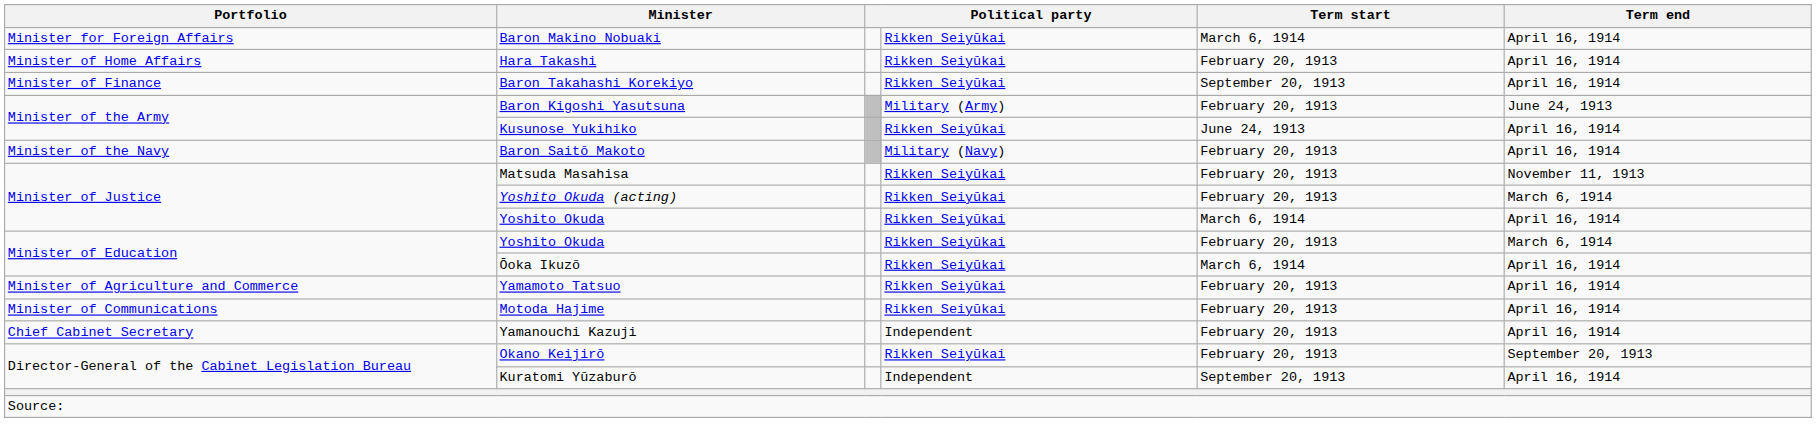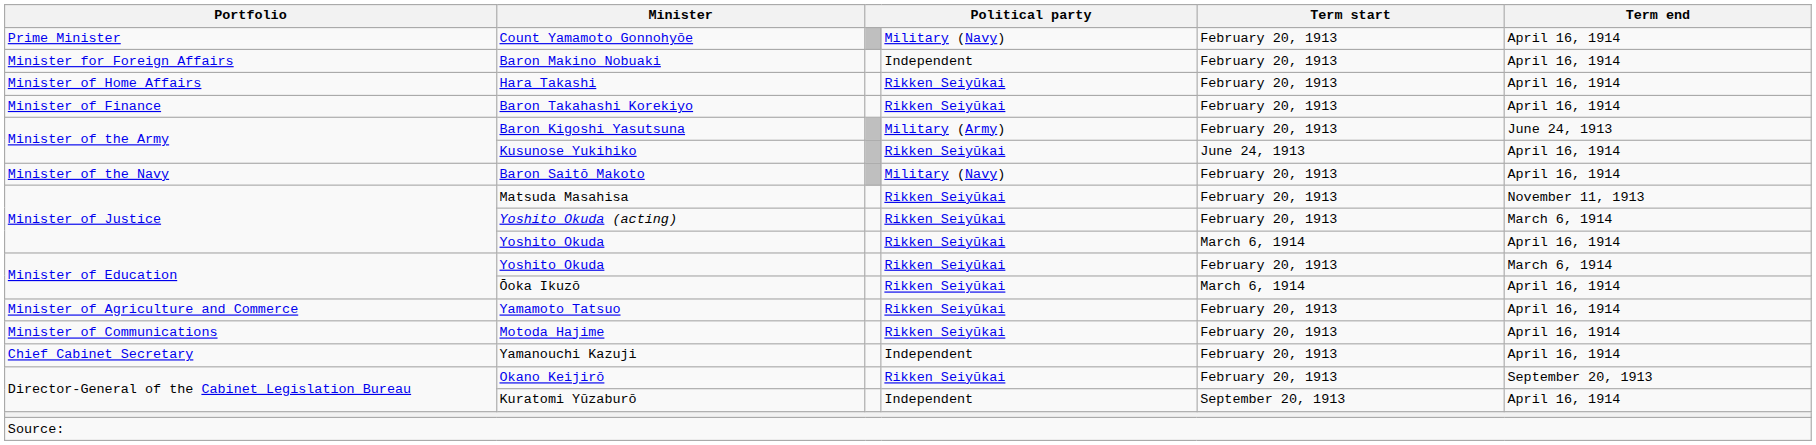+ row: Prime Minister | Count Yamamoto Gonnohyōe | Military (Navy) | February 20, 1913 | April 16, 1914
Baron Makino Nobuaki | column 4: Rikken Seiyūkai -> Independent
Baron Makino Nobuaki | Term start: March 6, 1914 -> February 20, 1913
Baron Takahashi Korekiyo | Term start: September 20, 1913 -> February 20, 1913
